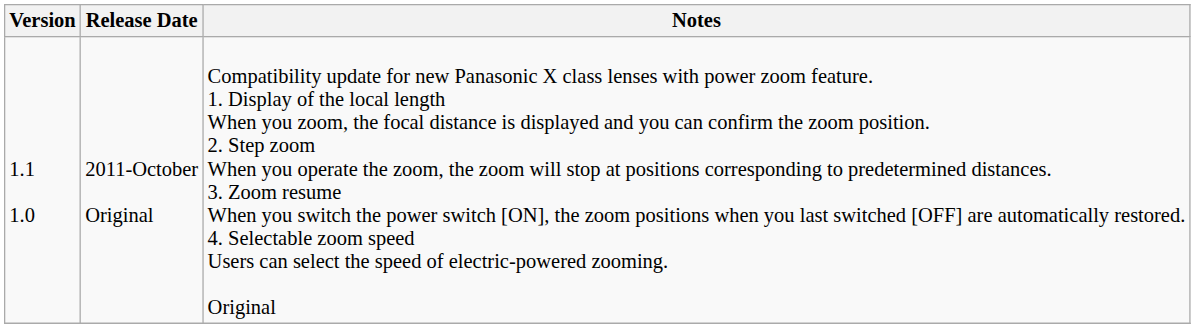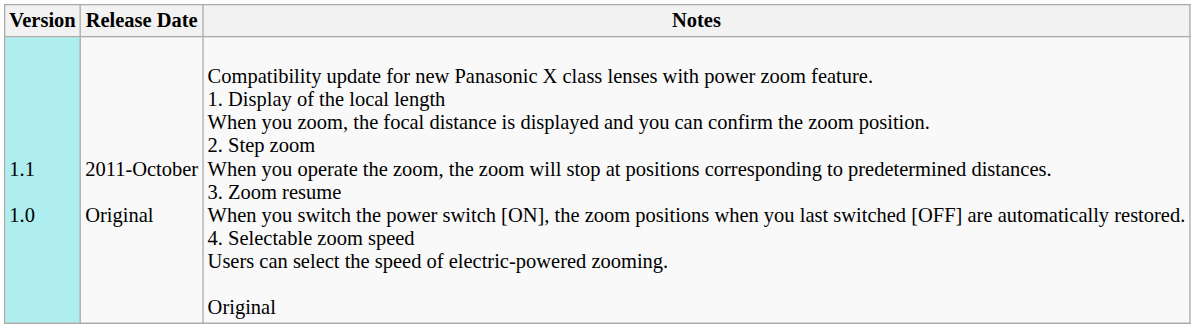2011-October Original | Version: no background -> paleturquoise background
